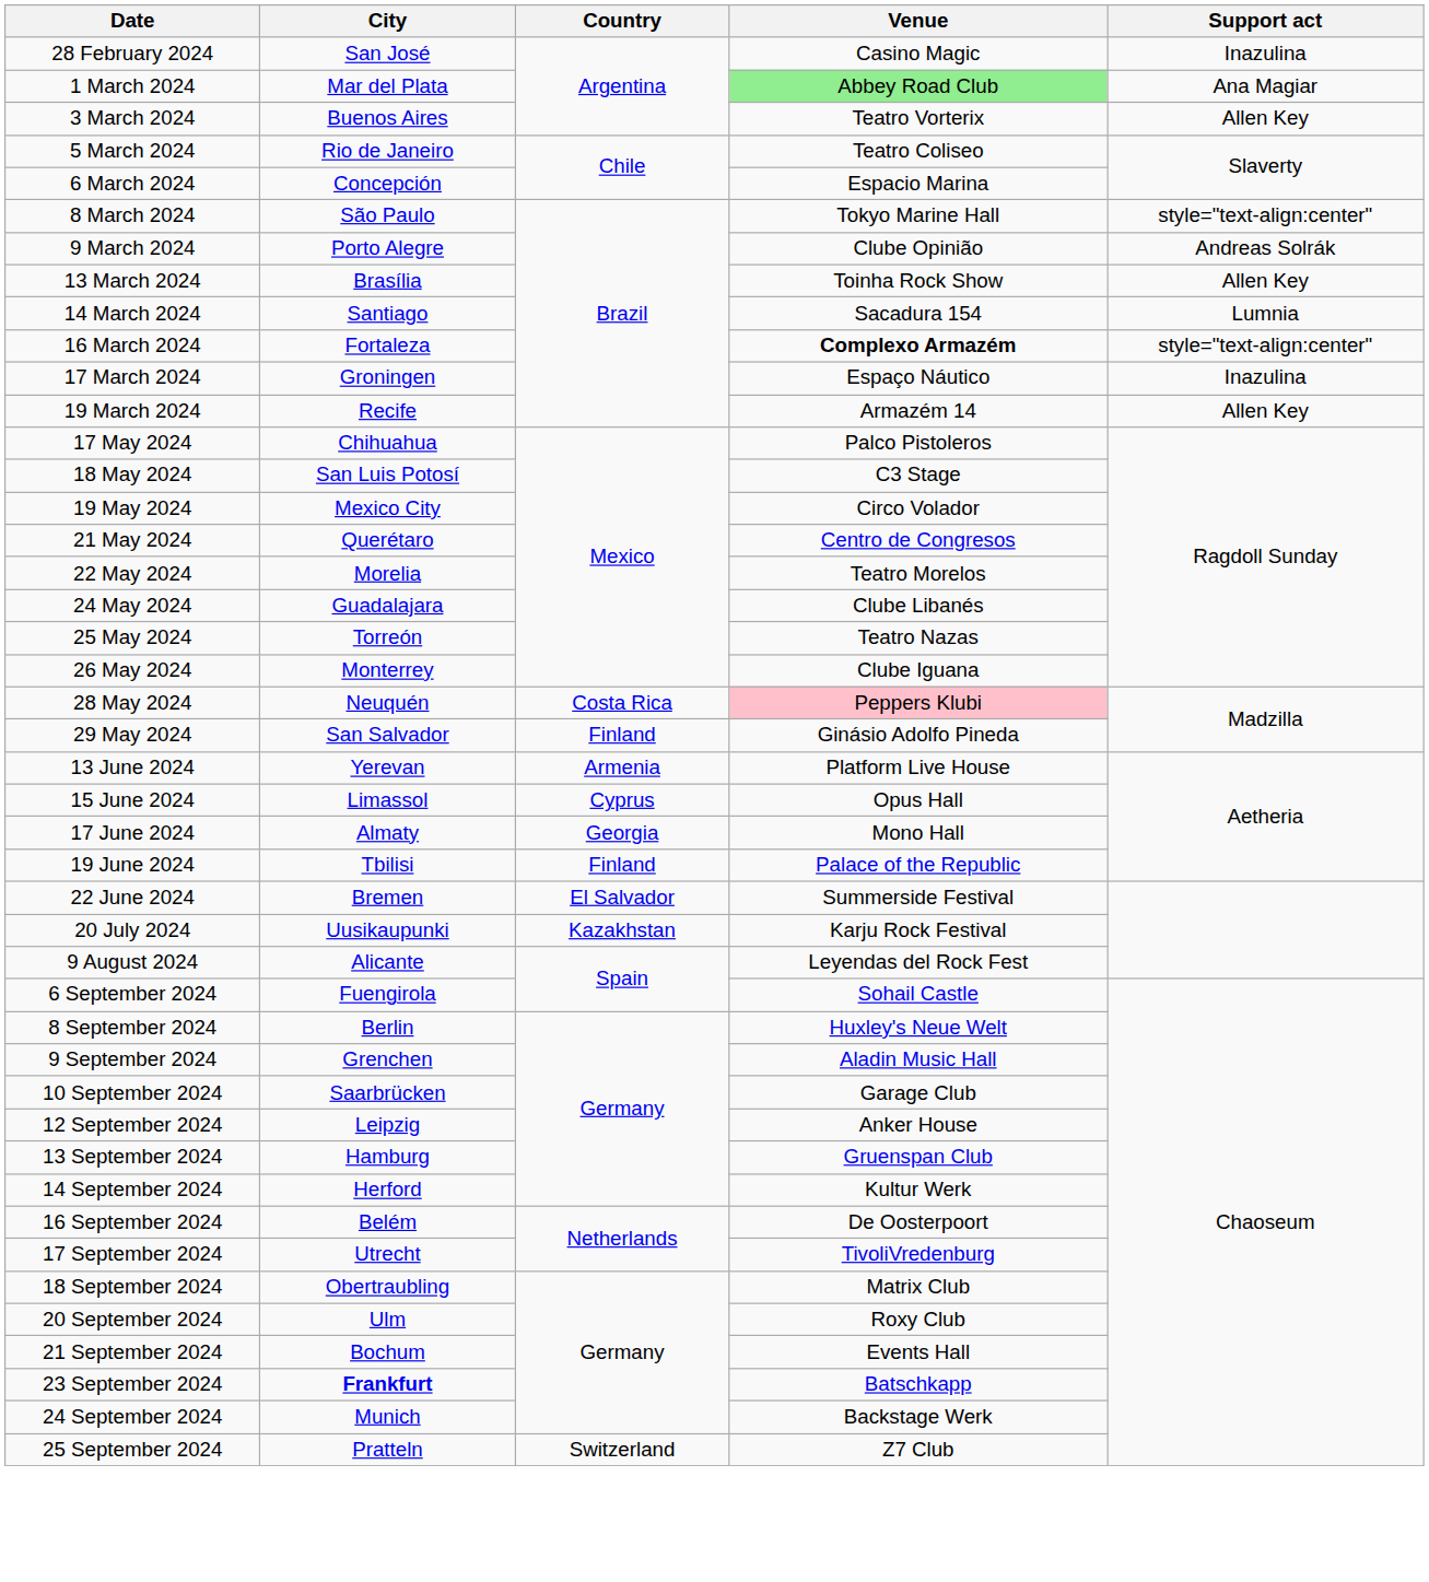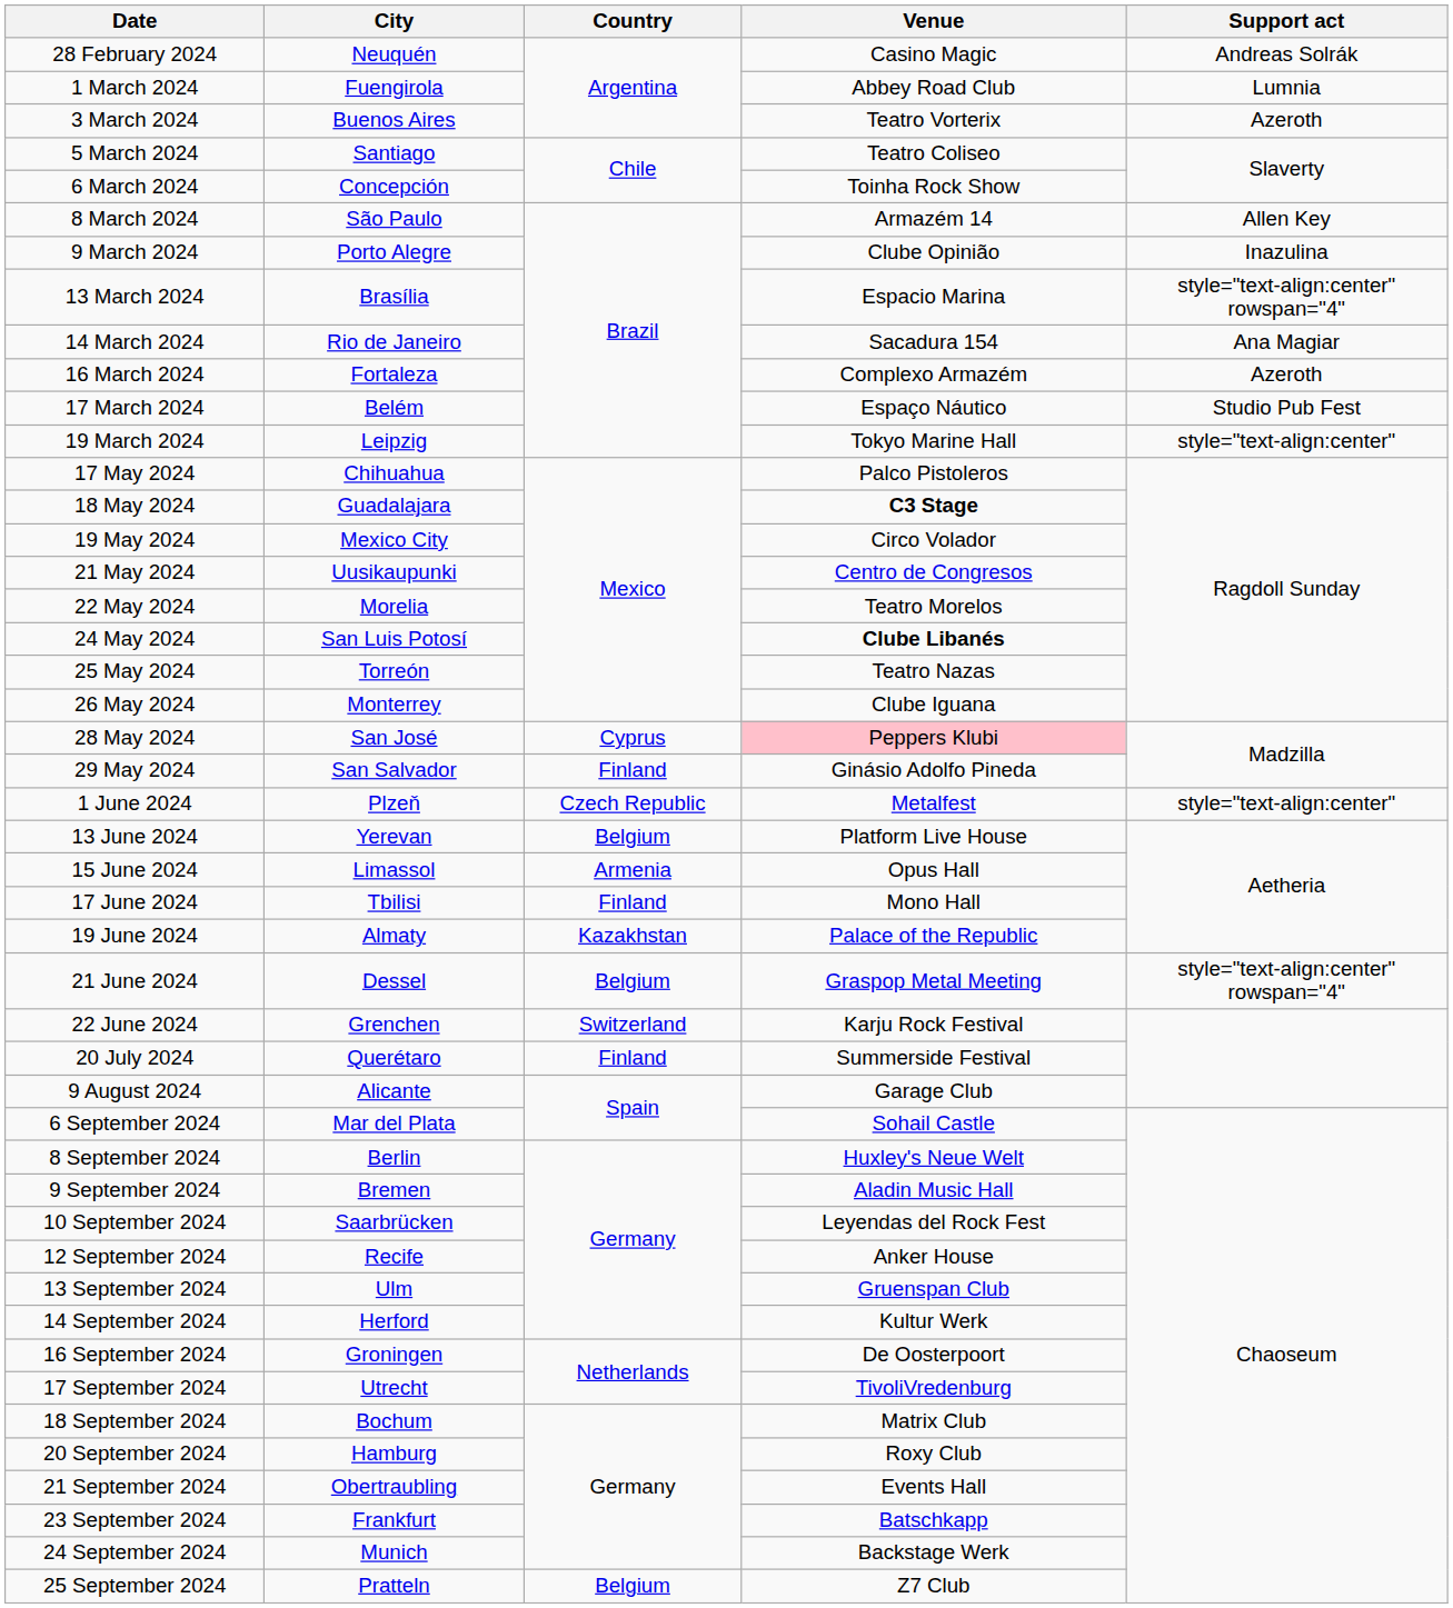28 February 2024 | City: San José -> Neuquén
28 February 2024 | Support act: Inazulina -> Andreas Solrák
1 March 2024 | City: Mar del Plata -> Fuengirola
1 March 2024 | Venue: lightgreen background -> no background
1 March 2024 | Support act: Ana Magiar -> Lumnia
3 March 2024 | Support act: Allen Key -> Azeroth
5 March 2024 | City: Rio de Janeiro -> Santiago
6 March 2024 | Venue: Espacio Marina -> Toinha Rock Show
8 March 2024 | Venue: Tokyo Marine Hall -> Armazém 14
8 March 2024 | Support act: style="text-align:center" -> Allen Key
9 March 2024 | Support act: Andreas Solrák -> Inazulina
13 March 2024 | Venue: Toinha Rock Show -> Espacio Marina
13 March 2024 | Support act: Allen Key -> style="text-align:center" rowspan="4"
14 March 2024 | City: Santiago -> Rio de Janeiro
14 March 2024 | Support act: Lumnia -> Ana Magiar
16 March 2024 | Venue: bold -> normal
16 March 2024 | Support act: style="text-align:center" -> Azeroth
17 March 2024 | City: Groningen -> Belém
17 March 2024 | Support act: Inazulina -> Studio Pub Fest
19 March 2024 | City: Recife -> Leipzig
19 March 2024 | Venue: Armazém 14 -> Tokyo Marine Hall
19 March 2024 | Support act: Allen Key -> style="text-align:center"
18 May 2024 | City: San Luis Potosí -> Guadalajara
18 May 2024 | Venue: normal -> bold
21 May 2024 | City: Querétaro -> Uusikaupunki
24 May 2024 | City: Guadalajara -> San Luis Potosí
24 May 2024 | Venue: normal -> bold
28 May 2024 | City: Neuquén -> San José
28 May 2024 | Country: Costa Rica -> Cyprus
+ row: 1 June 2024 | Plzeň | Czech Republic | Metalfest | style="text-align:center"
13 June 2024 | Country: Armenia -> Belgium
15 June 2024 | Country: Cyprus -> Armenia
17 June 2024 | City: Almaty -> Tbilisi
17 June 2024 | Country: Georgia -> Finland
19 June 2024 | City: Tbilisi -> Almaty
19 June 2024 | Country: Finland -> Kazakhstan
+ row: 21 June 2024 | Dessel | Belgium | Graspop Metal Meeting | style="text-align:center" rowspan="4"
22 June 2024 | City: Bremen -> Grenchen
22 June 2024 | Country: El Salvador -> Switzerland
22 June 2024 | Venue: Summerside Festival -> Karju Rock Festival
20 July 2024 | City: Uusikaupunki -> Querétaro
20 July 2024 | Country: Kazakhstan -> Finland
20 July 2024 | Venue: Karju Rock Festival -> Summerside Festival
9 August 2024 | Venue: Leyendas del Rock Fest -> Garage Club
6 September 2024 | City: Fuengirola -> Mar del Plata
9 September 2024 | City: Grenchen -> Bremen
10 September 2024 | Venue: Garage Club -> Leyendas del Rock Fest
12 September 2024 | City: Leipzig -> Recife
13 September 2024 | City: Hamburg -> Ulm
16 September 2024 | City: Belém -> Groningen
18 September 2024 | City: Obertraubling -> Bochum
20 September 2024 | City: Ulm -> Hamburg
21 September 2024 | City: Bochum -> Obertraubling
23 September 2024 | City: bold -> normal
25 September 2024 | Country: Switzerland -> Belgium
